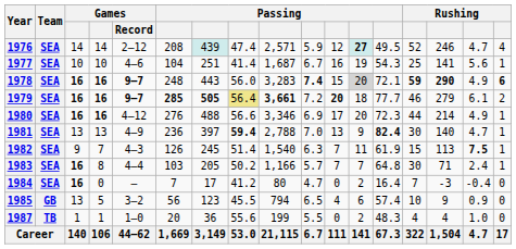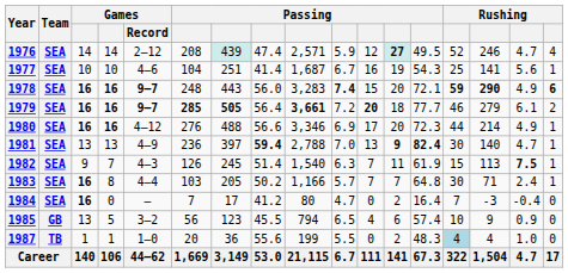1978 | column 12: lightgrey background -> no background
1979 | column 8: khaki background -> no background
1981 | column 12: normal -> bold
1987 | column 14: no background -> lightblue background
